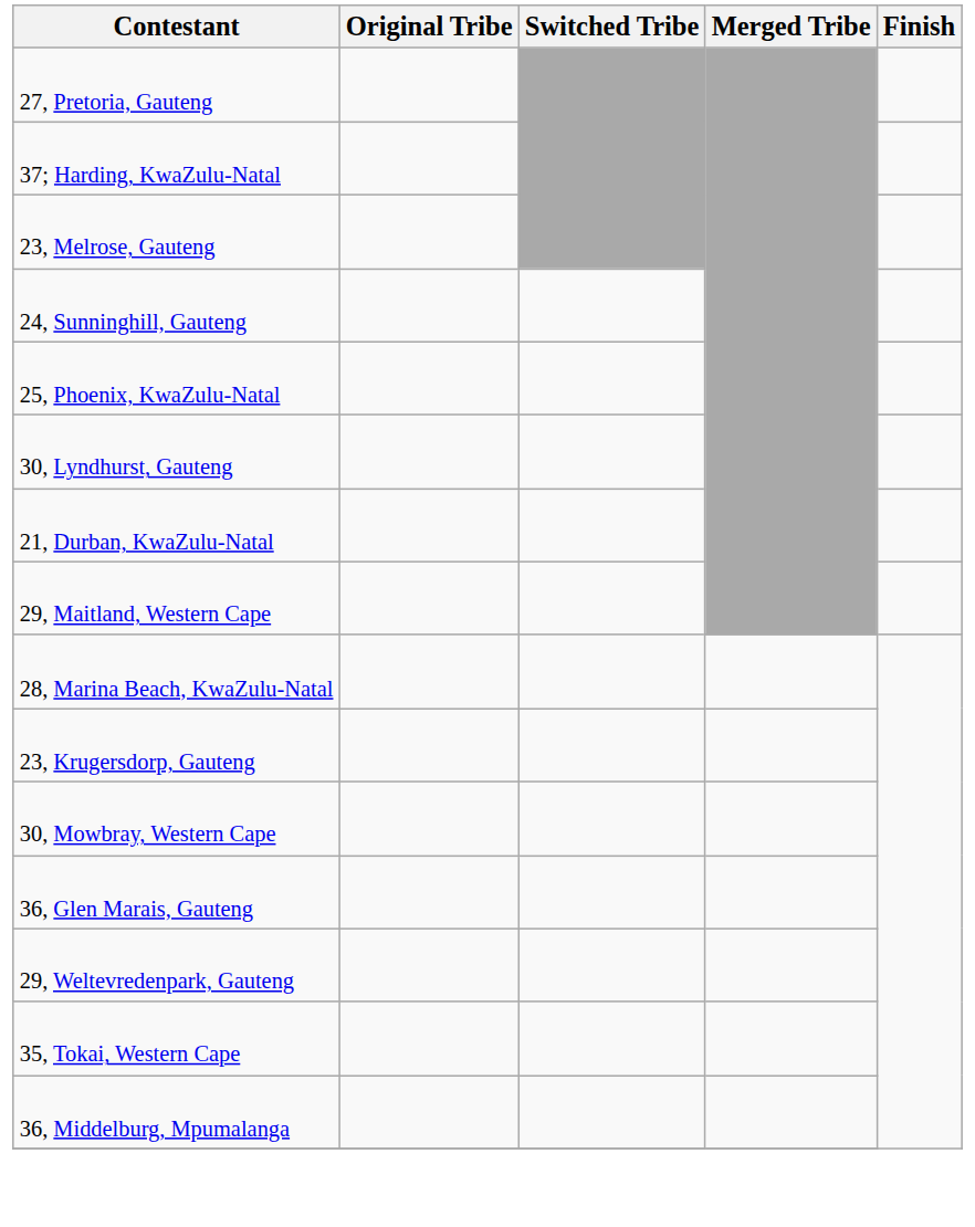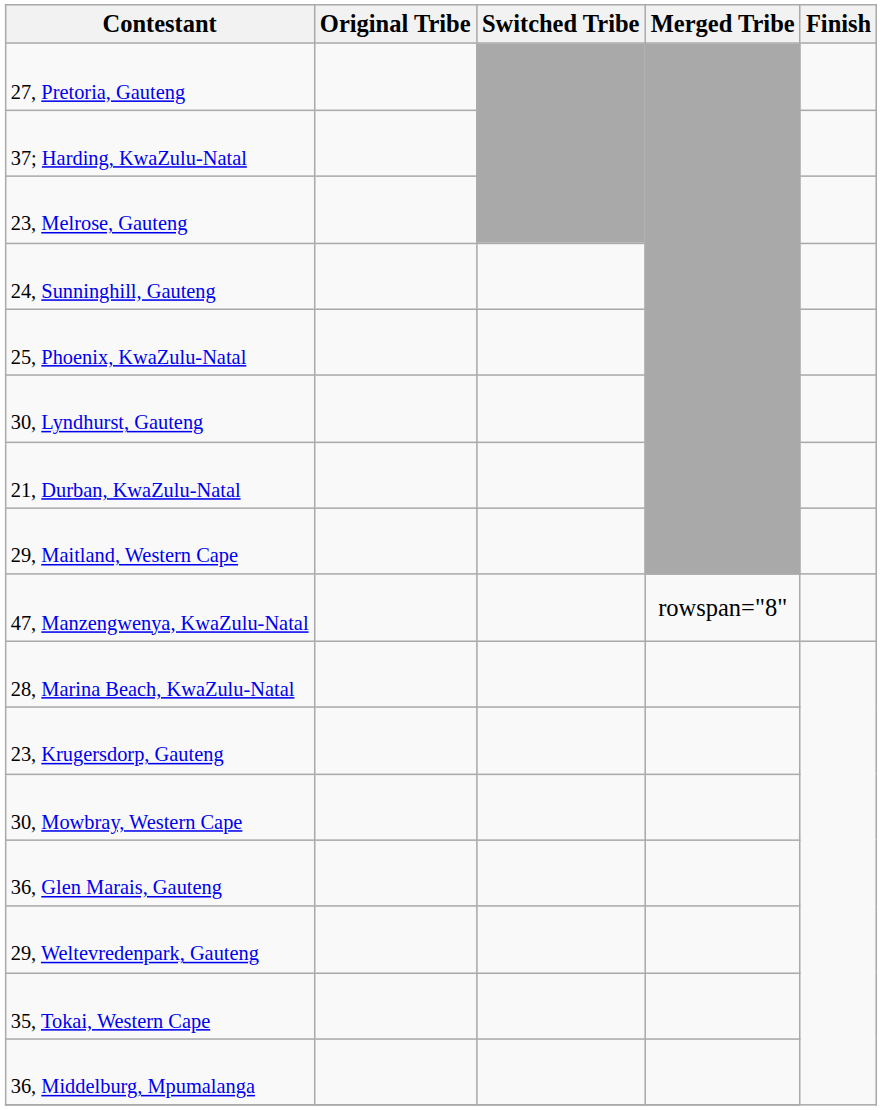+ row: 47, Manzengwenya, KwaZulu-Natal | rowspan="8"
